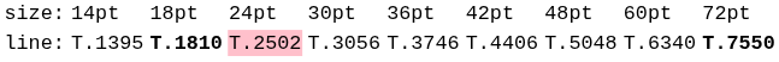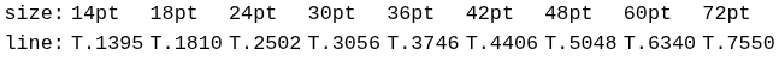line: | column 3: bold -> normal
line: | column 4: pink background -> no background
line: | column 10: bold -> normal
